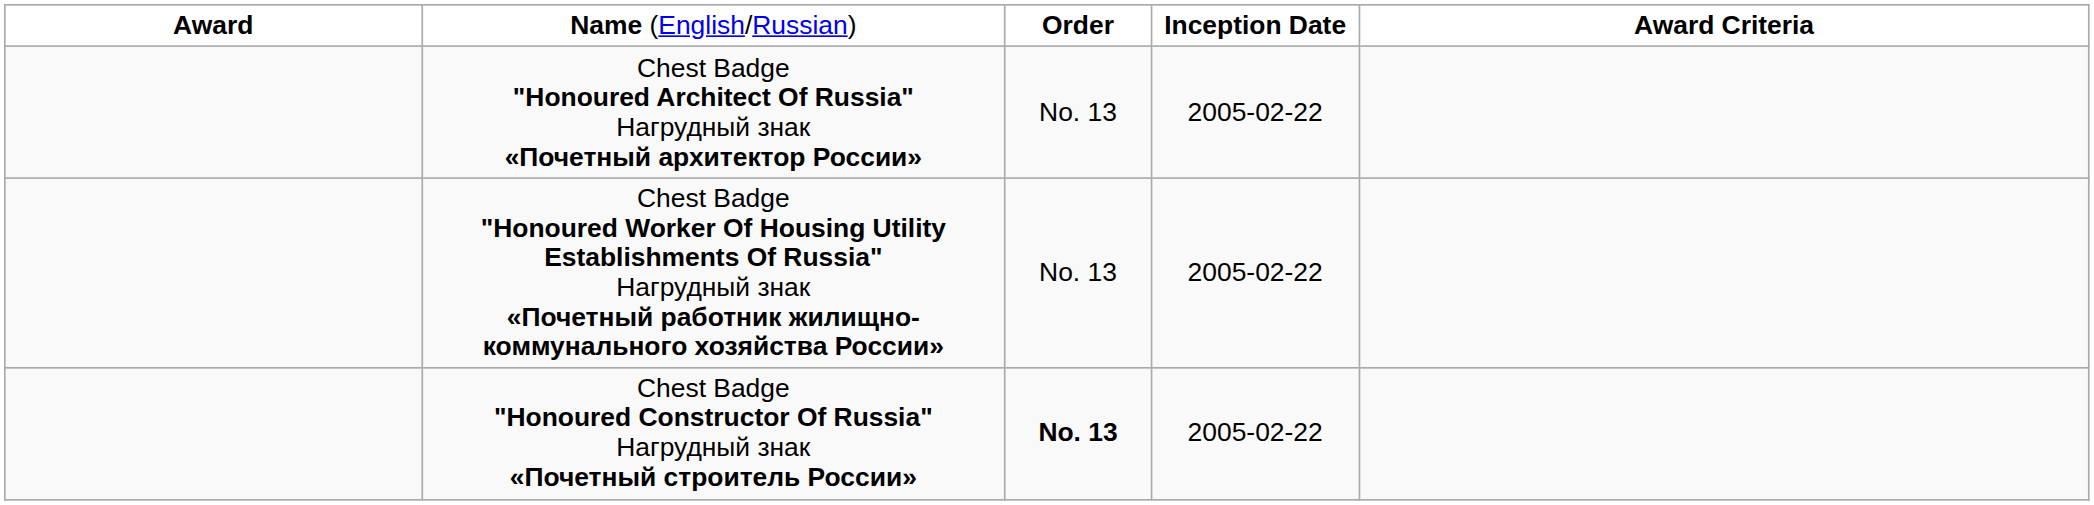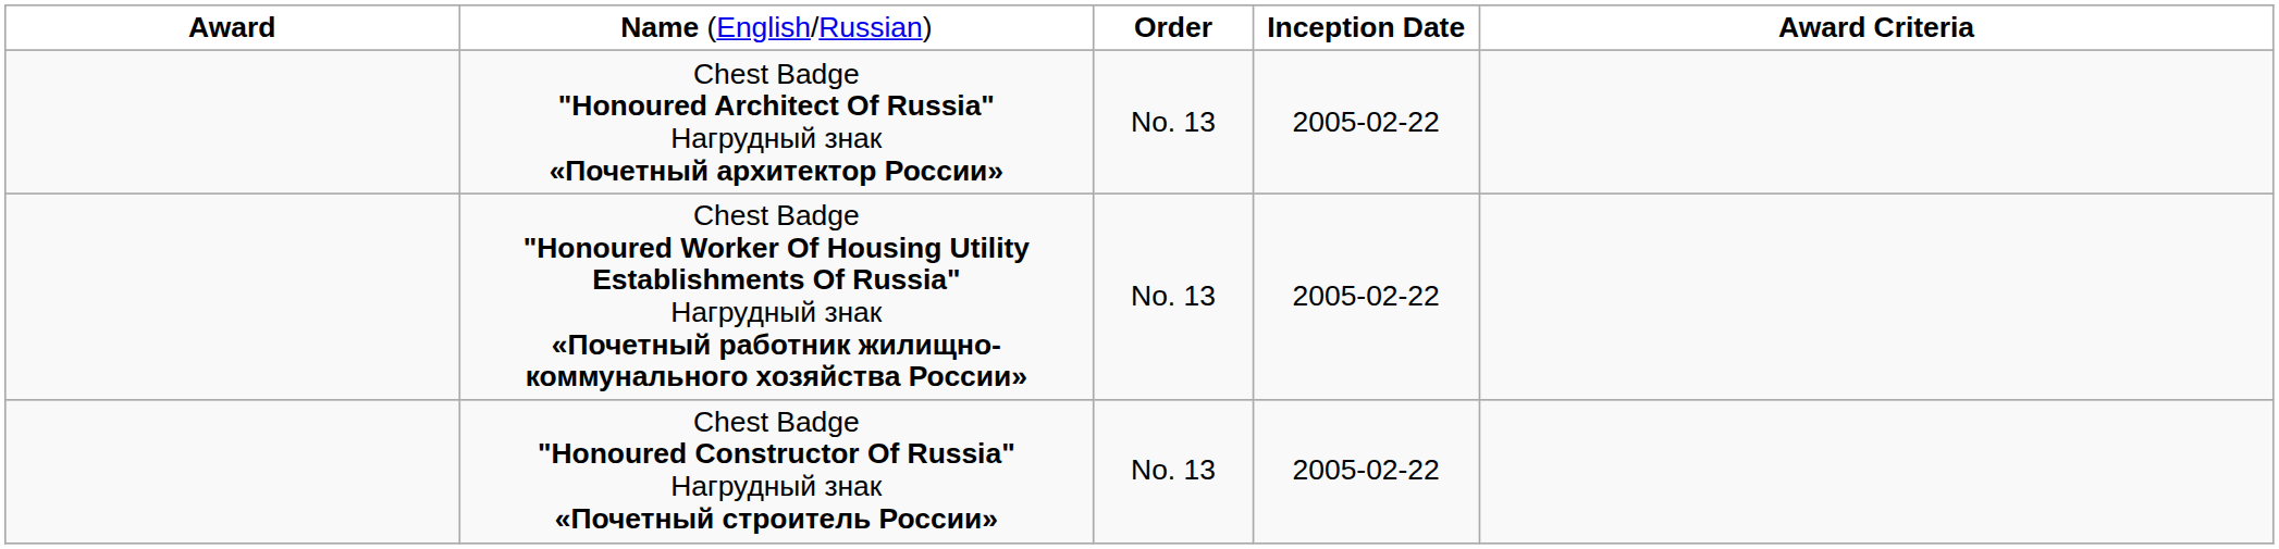row 4 | column 3: bold -> normal
